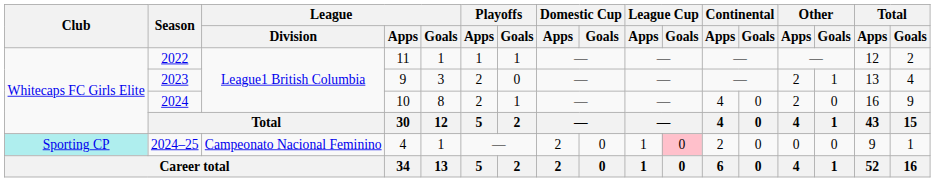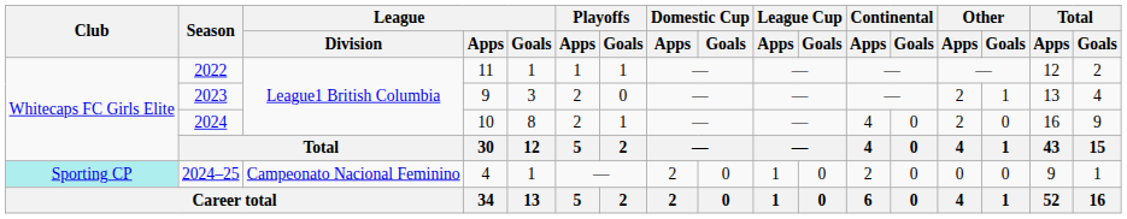2024–25 | League Cup / Goals: pink background -> no background
